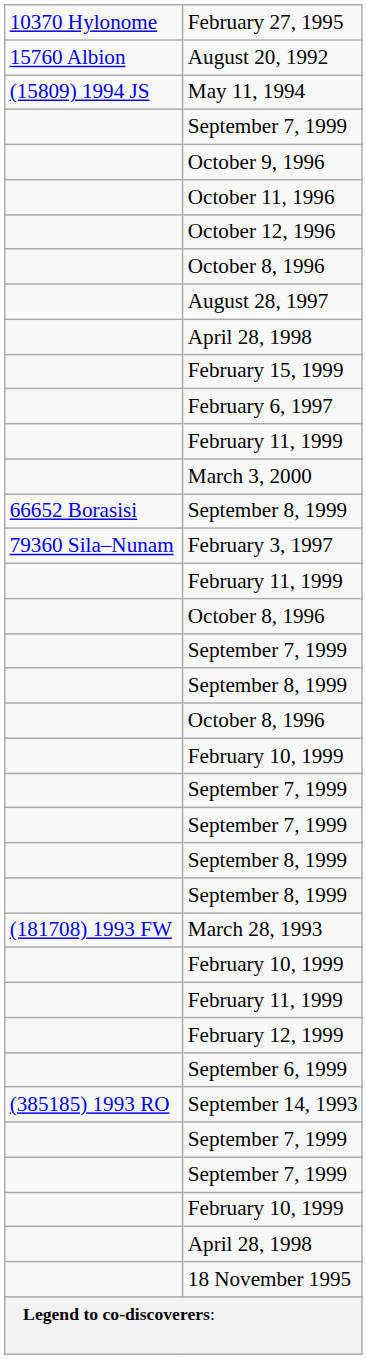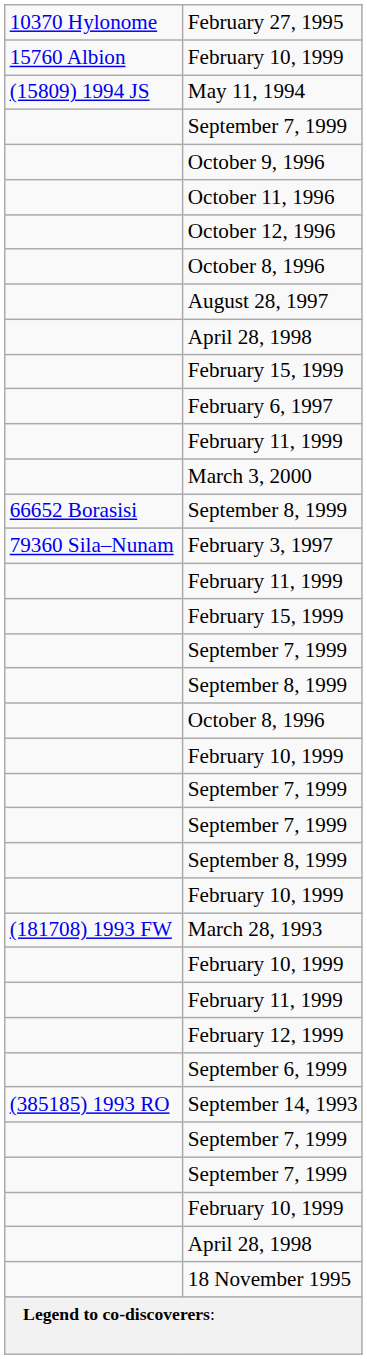row 2 | column 2: August 20, 1992 -> February 10, 1999
row 18 | column 2: October 8, 1996 -> February 15, 1999
row 26 | column 2: September 8, 1999 -> February 10, 1999
